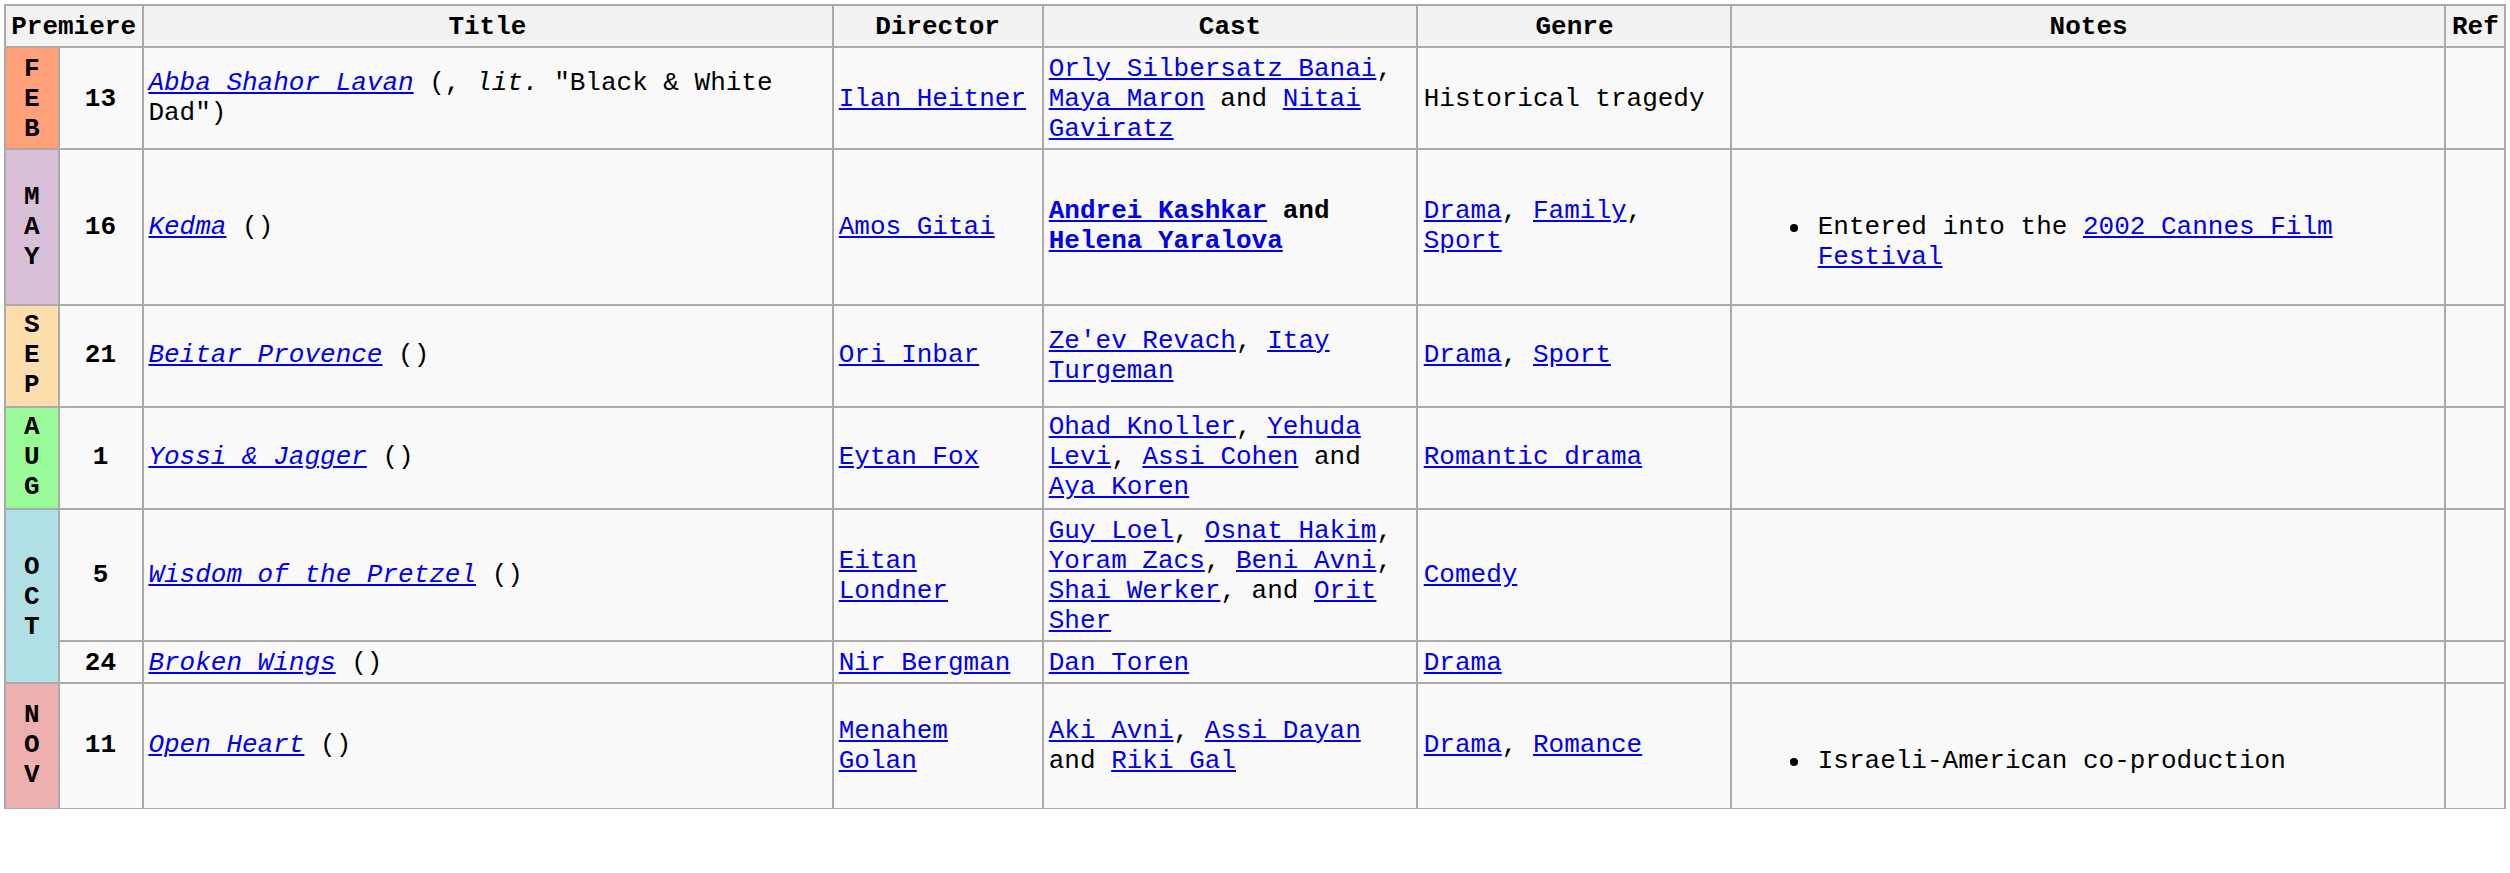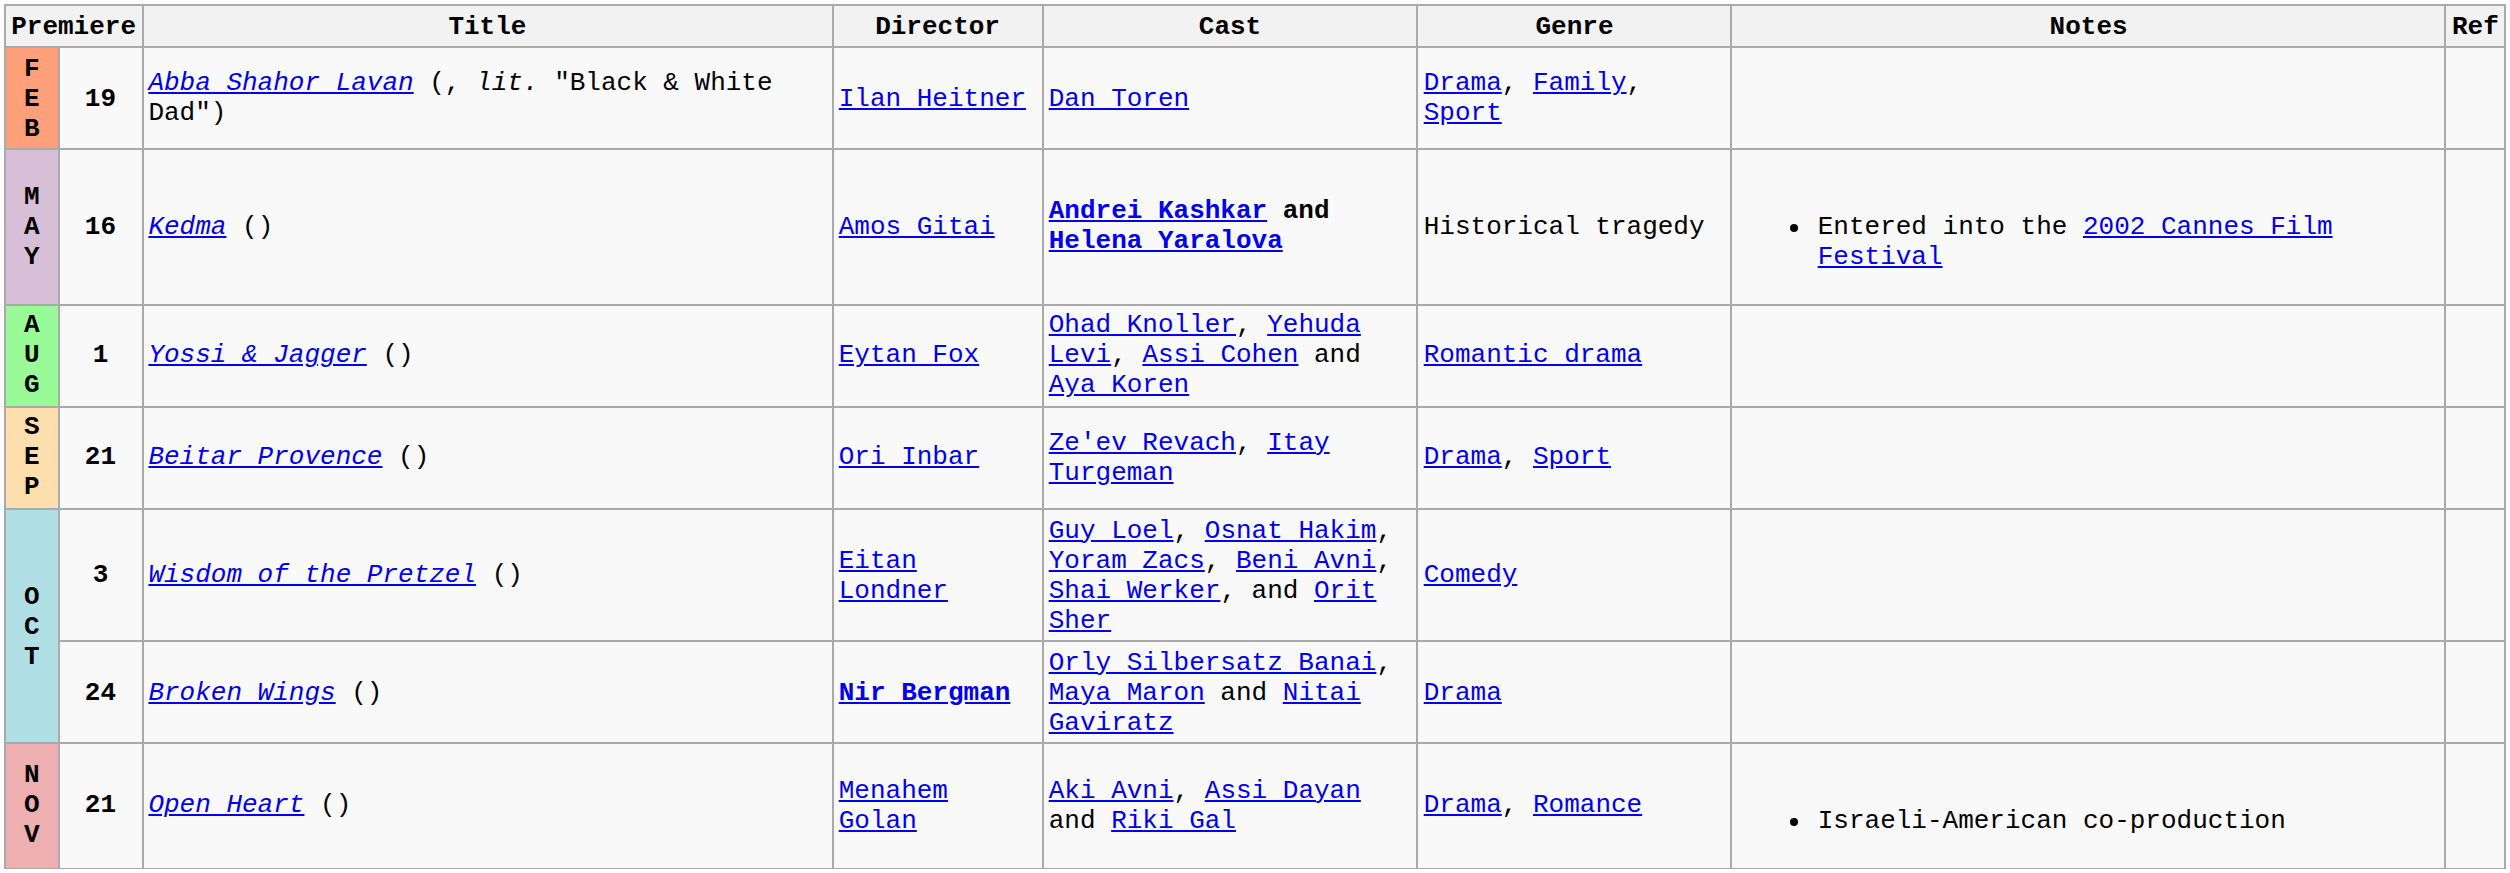Abba Shahor Lavan (, lit. "Black & White Dad") | column 2: 13 -> 19
Abba Shahor Lavan (, lit. "Black & White Dad") | Cast: Orly Silbersatz Banai, Maya Maron and Nitai Gaviratz -> Dan Toren
Abba Shahor Lavan (, lit. "Black & White Dad") | Genre: Historical tragedy -> Drama, Family, Sport
Kedma () | Genre: Drama, Family, Sport -> Historical tragedy
rows swapped: Yossi & Jagger () <-> Beitar Provence ()
Wisdom of the Pretzel () | column 2: 5 -> 3
Broken Wings () | Director: normal -> bold
Broken Wings () | Cast: Dan Toren -> Orly Silbersatz Banai, Maya Maron and Nitai Gaviratz
Open Heart () | column 2: 11 -> 21
